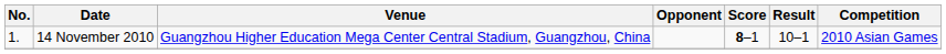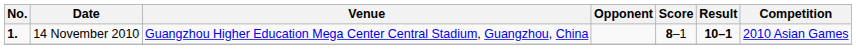14 November 2010 | No.: normal -> bold
14 November 2010 | Result: normal -> bold
